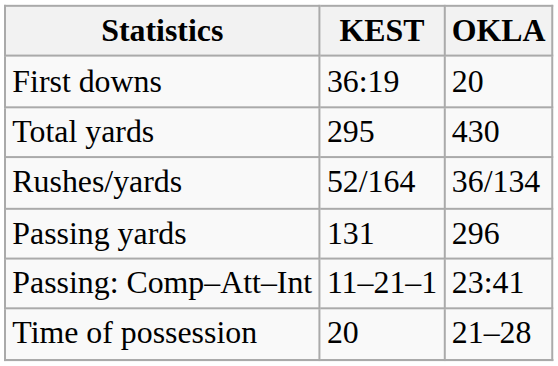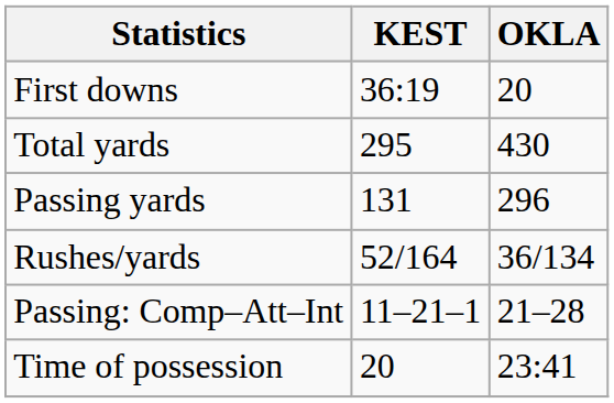rows swapped: Rushes/yards <-> Passing yards
Passing: Comp–Att–Int | OKLA: 23:41 -> 21–28
Time of possession | OKLA: 21–28 -> 23:41
